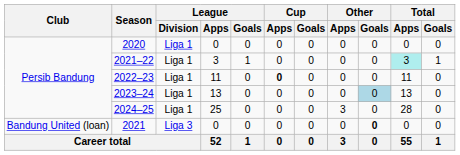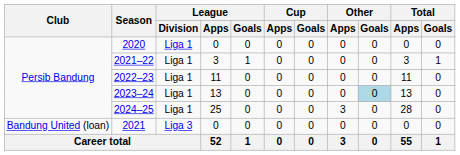2021–22 | Total / Apps: paleturquoise background -> no background
2022–23 | Cup / Apps: bold -> normal
2021 | Other / Goals: bold -> normal
